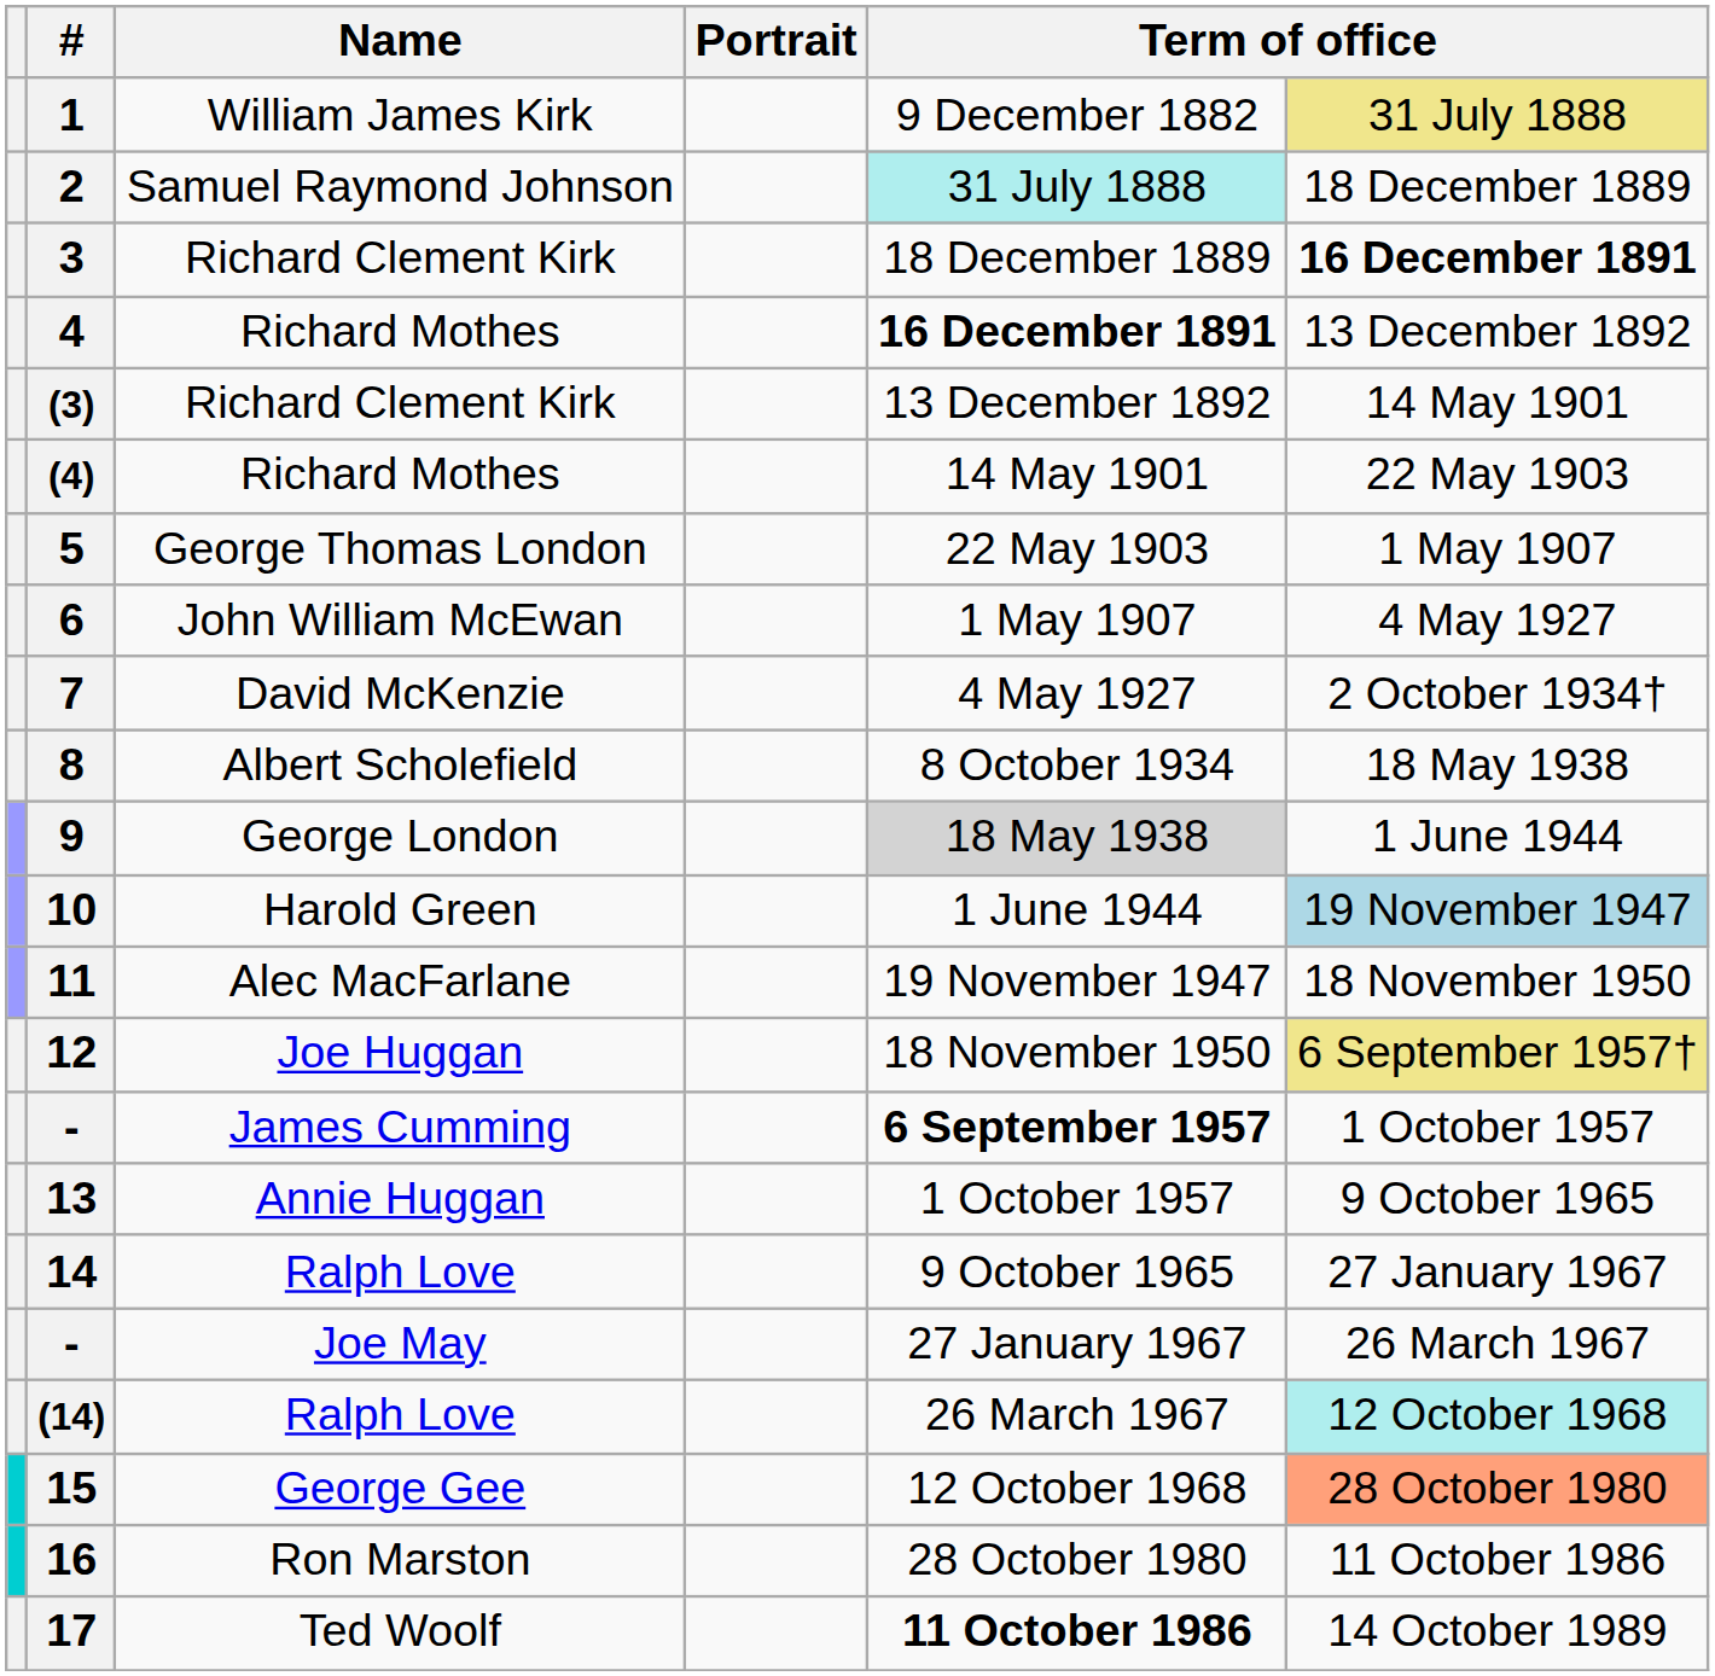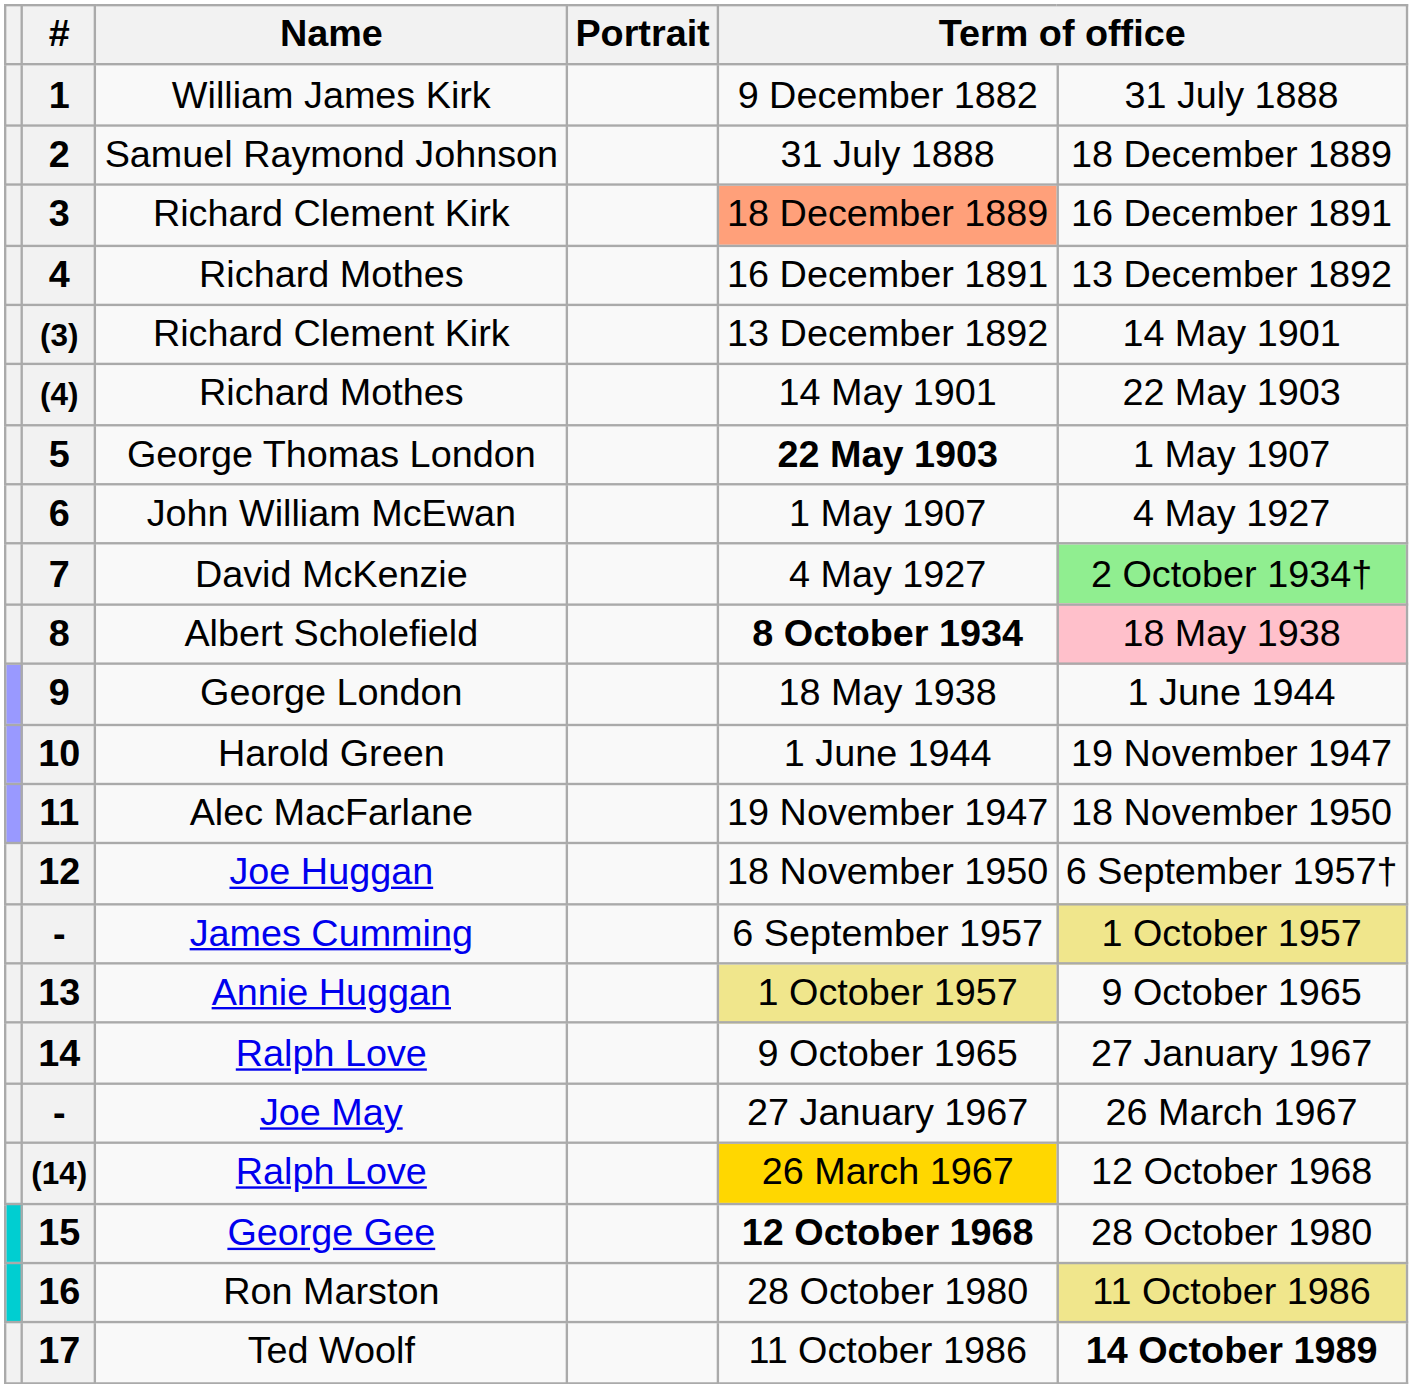1 | column 6: khaki background -> no background
2 | column 5: paleturquoise background -> no background
3 | column 5: no background -> lightsalmon background
3 | column 6: bold -> normal
4 | column 5: bold -> normal
5 | column 5: normal -> bold
7 | column 6: no background -> lightgreen background
8 | column 5: normal -> bold
8 | column 6: no background -> pink background
9 | column 5: lightgrey background -> no background
10 | column 6: lightblue background -> no background
12 | column 6: khaki background -> no background
- / James Cumming | column 5: bold -> normal
- / James Cumming | column 6: no background -> khaki background
13 | column 5: no background -> khaki background
(14) | column 5: no background -> gold background
(14) | column 6: paleturquoise background -> no background
15 | column 5: normal -> bold
15 | column 6: lightsalmon background -> no background
16 | column 6: no background -> khaki background
17 | column 5: bold -> normal
17 | column 6: normal -> bold
